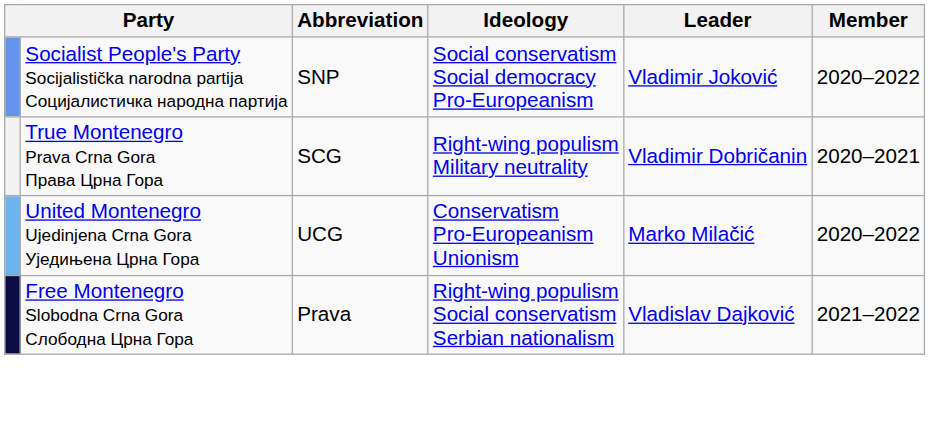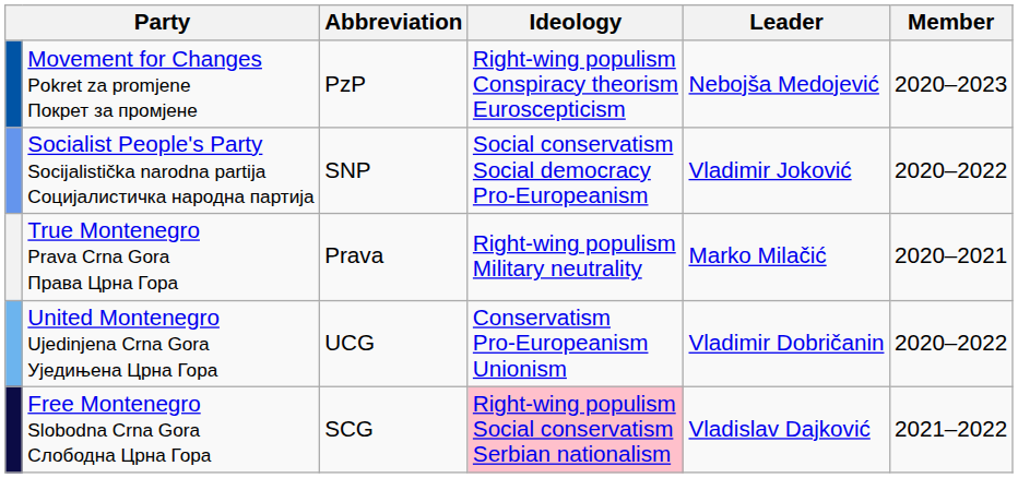+ row: Movement for Changes Pokret za promjene Покрет за промјене | PzP | Right-wing populism Conspiracy theorism Euroscepticism | Nebojša Medojević | 2020–2023
True Montenegro Prava Crna Gora Права Црна Гора | Abbreviation: SCG -> Prava
True Montenegro Prava Crna Gora Права Црна Гора | Leader: Vladimir Dobričanin -> Marko Milačić
United Montenegro Ujedinjena Crna Gora Уједињена Црна Гора | Leader: Marko Milačić -> Vladimir Dobričanin
Free Montenegro Slobodna Crna Gora Слободна Црнa Горa | Abbreviation: Prava -> SCG
Free Montenegro Slobodna Crna Gora Слободна Црнa Горa | Ideology: no background -> pink background
